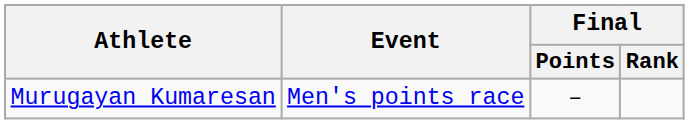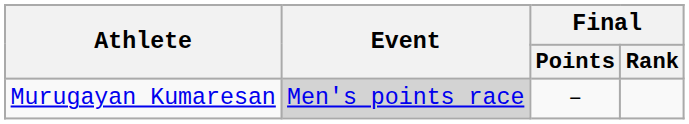Murugayan Kumaresan | Event: no background -> lightgrey background
